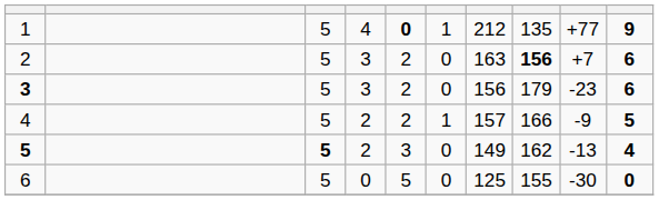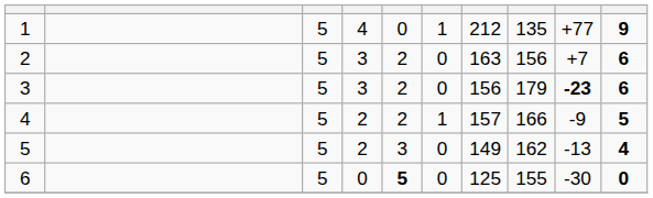row 2 | column 5: bold -> normal
row 3 | column 8: bold -> normal
row 4 | column 1: bold -> normal
row 4 | column 9: normal -> bold
row 6 | column 1: bold -> normal
row 6 | column 3: bold -> normal
row 7 | column 5: normal -> bold
